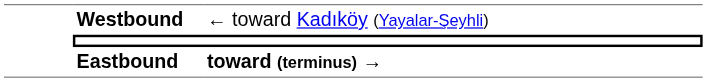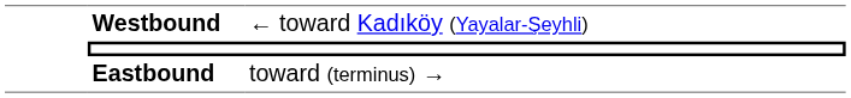Eastbound | column 2: bold -> normal
